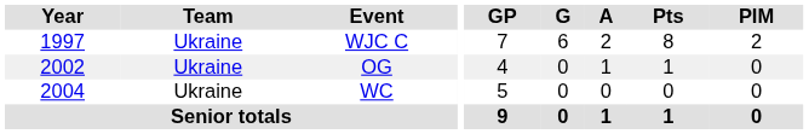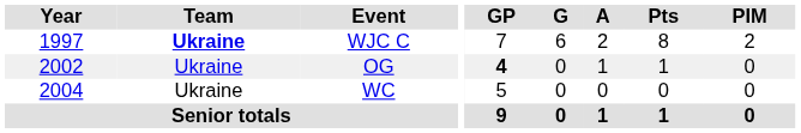WJC C | Team: normal -> bold
OG | GP: normal -> bold
